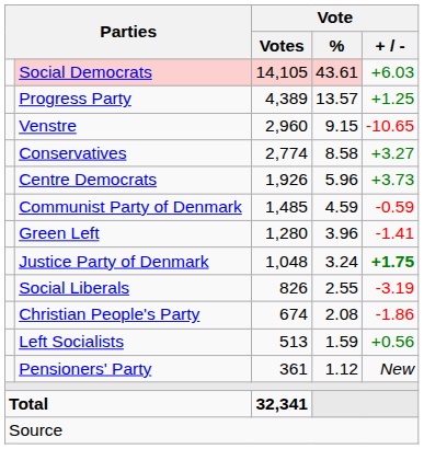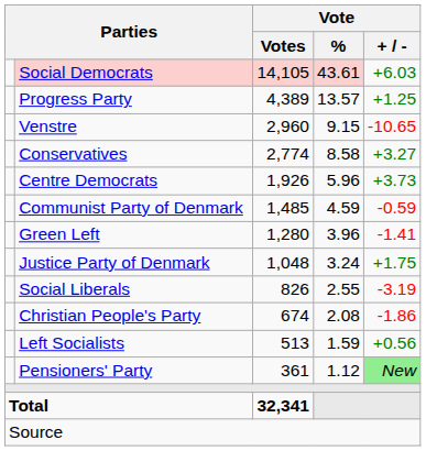Justice Party of Denmark | Vote / + / -: bold -> normal
Pensioners' Party | Vote / + / -: no background -> lightgreen background
